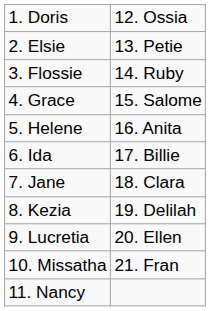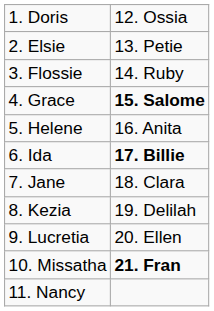4. Grace | column 2: normal -> bold
6. Ida | column 2: normal -> bold
10. Missatha | column 2: normal -> bold
